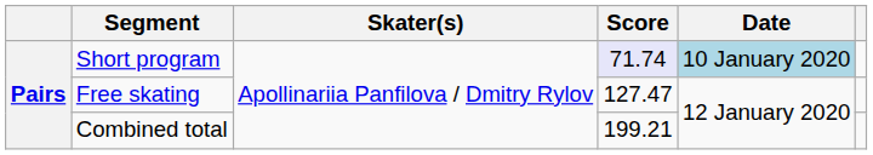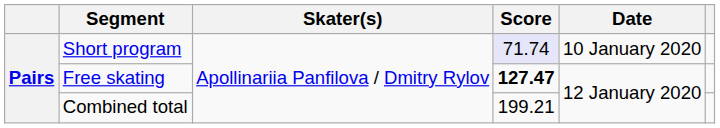Short program | Date: lightblue background -> no background
Free skating | Score: normal -> bold
